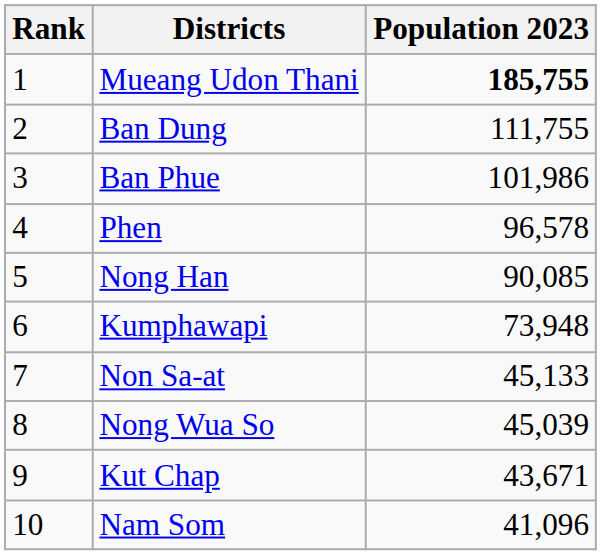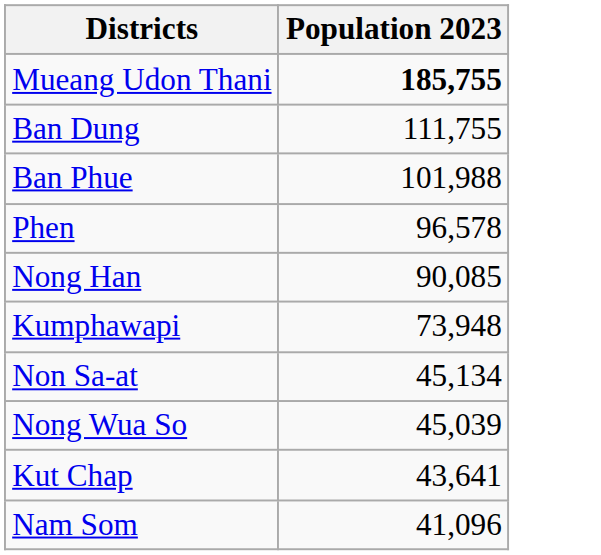- column: Rank | 1 | 2 | 3 | 4 | 5 | 6 | 7 | 8 | 9 | 10
Ban Phue | Population 2023: 101,986 -> 101,988
Non Sa-at | Population 2023: 45,133 -> 45,134
Kut Chap | Population 2023: 43,671 -> 43,641
